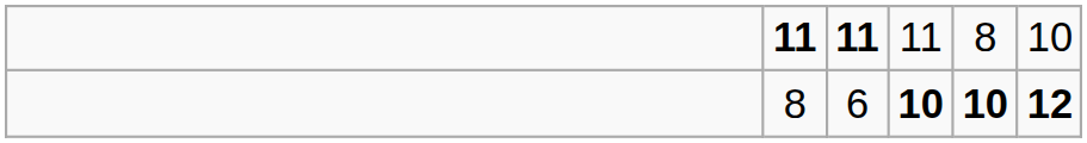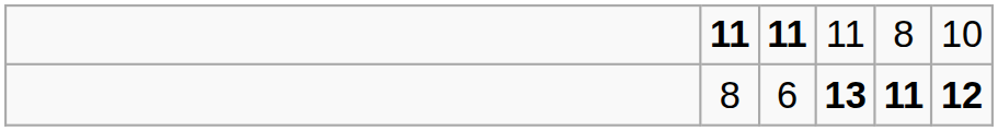row 2 | column 4: 10 -> 13
row 2 | column 5: 10 -> 11
